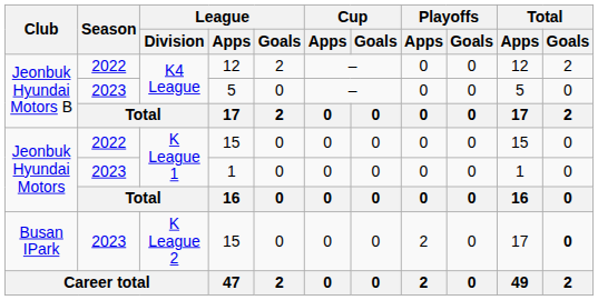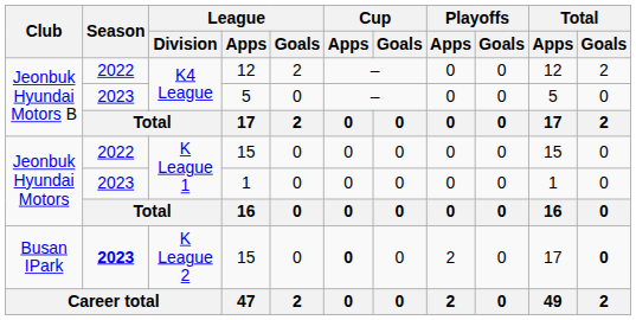Busan IPark / 15 | Season: normal -> bold
Busan IPark / 15 | Cup / Apps: normal -> bold
